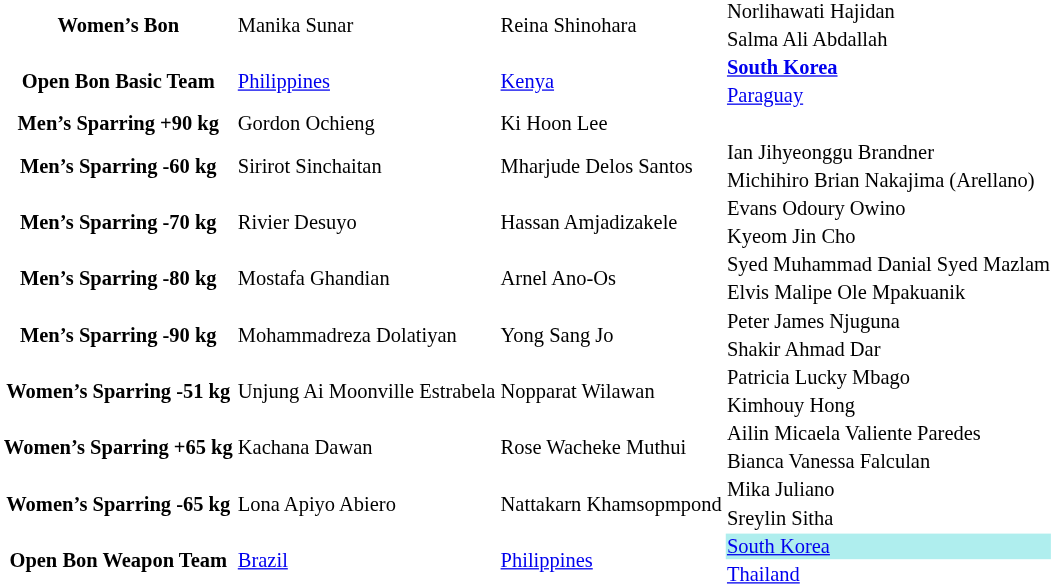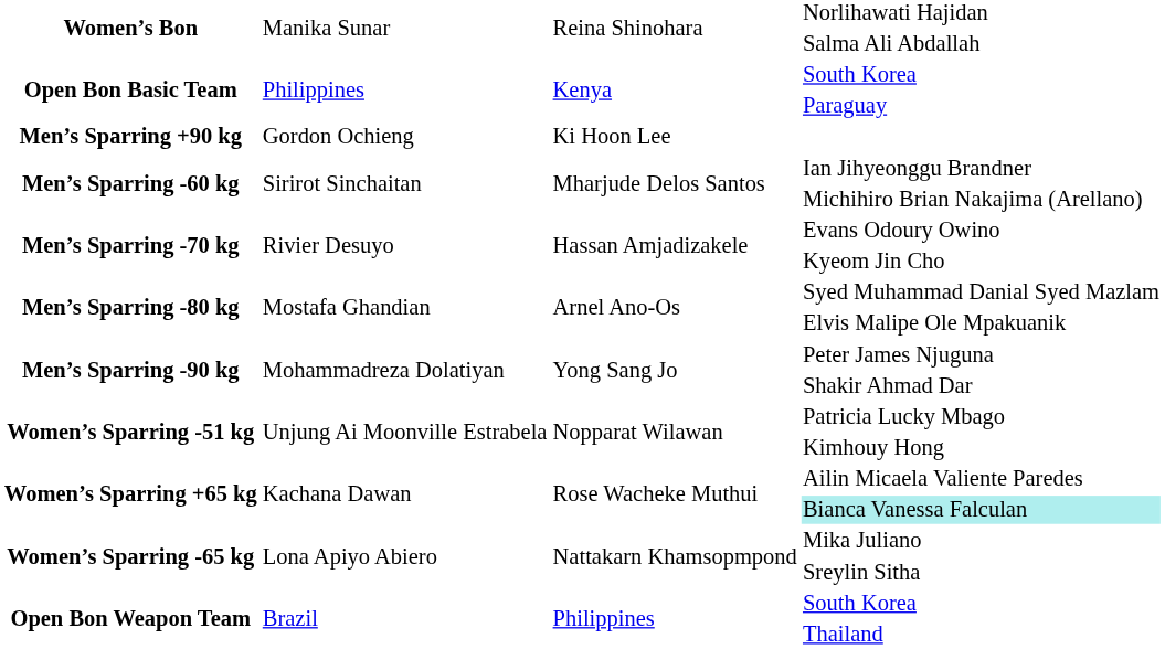Open Bon Basic Team / South Korea | column 4: bold -> normal
Bianca Vanessa Falculan | column 4: no background -> paleturquoise background
Open Bon Weapon Team / South Korea | column 4: paleturquoise background -> no background
